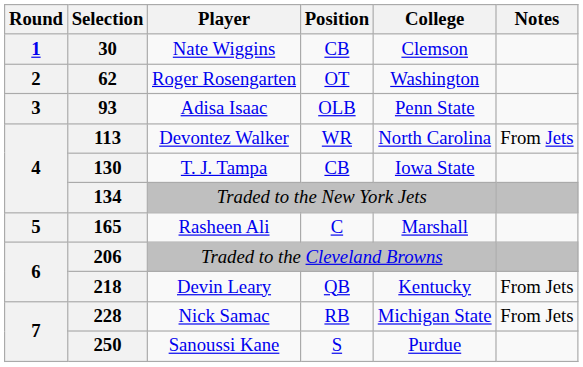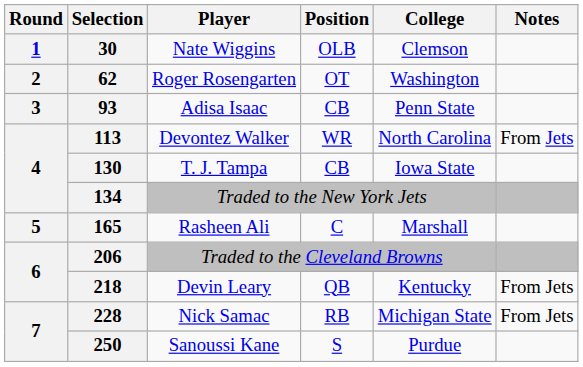30 | Position: CB -> OLB
93 | Position: OLB -> CB
